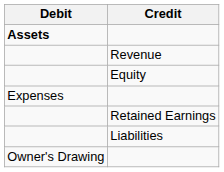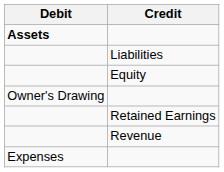row 3 | Credit: Revenue -> Liabilities
row 5 | Debit: Expenses -> Owner's Drawing
row 7 | Credit: Liabilities -> Revenue
row 8 | Debit: Owner's Drawing -> Expenses
